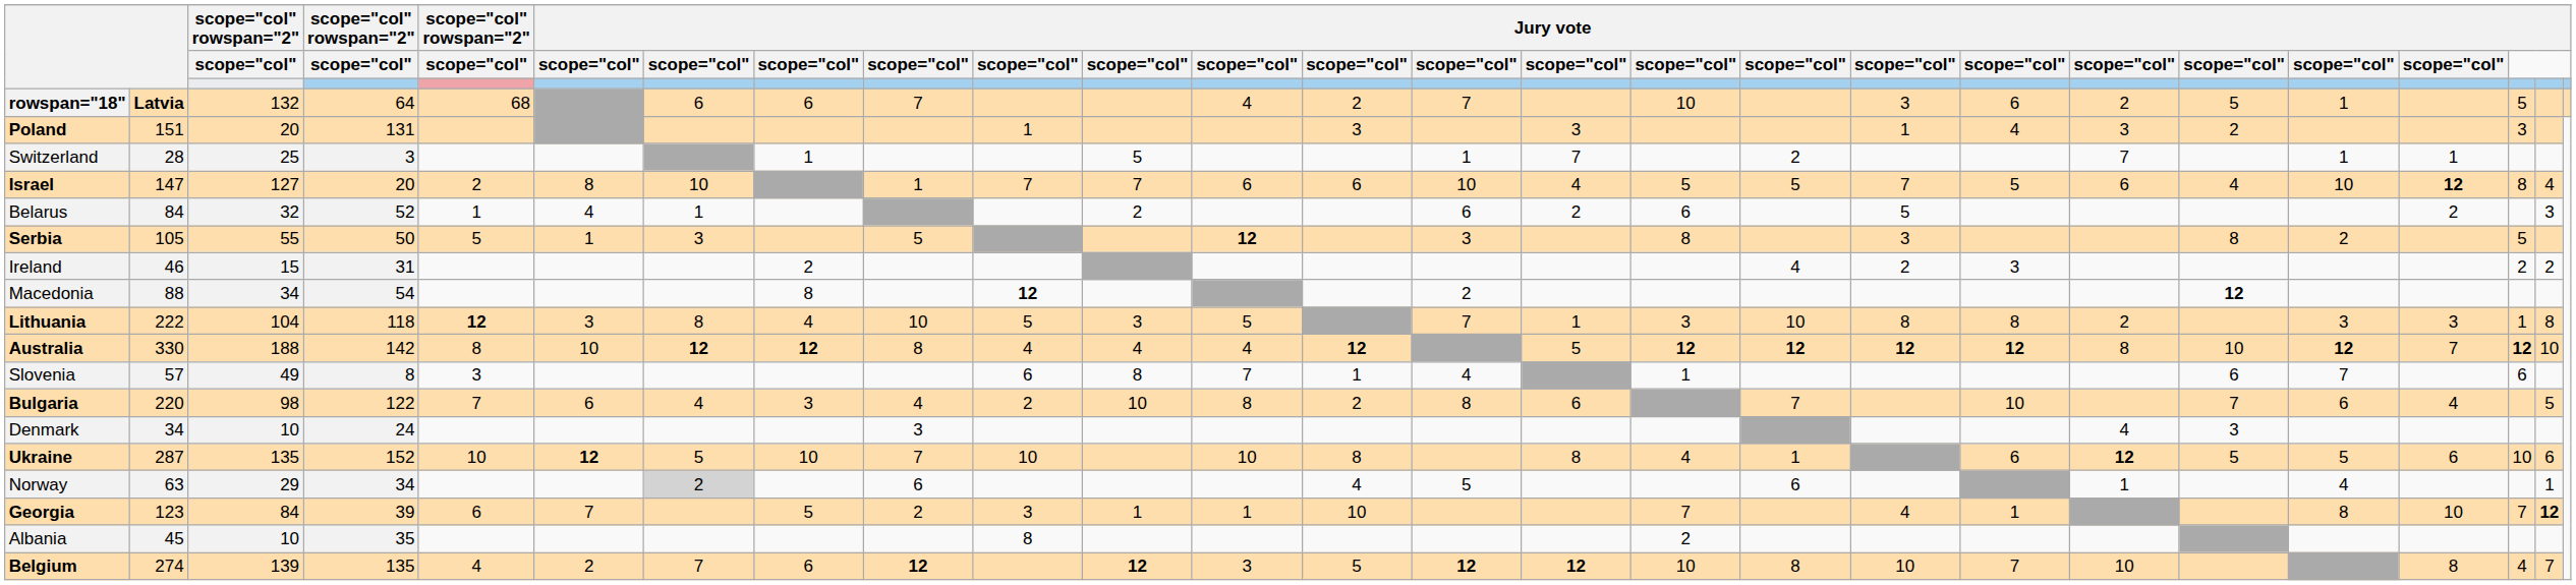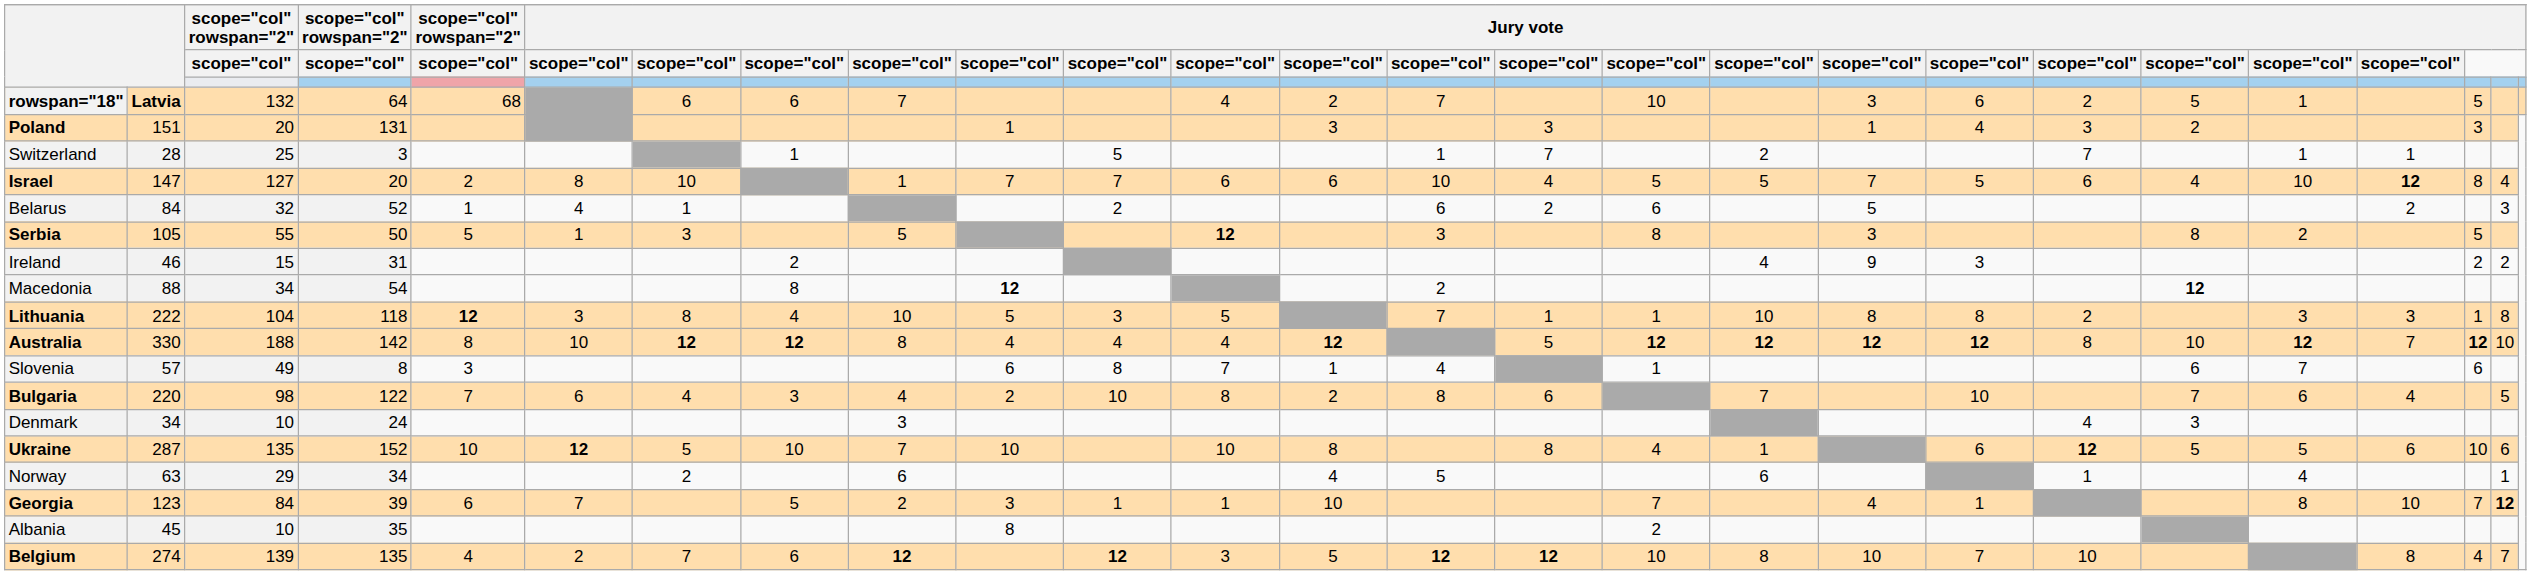Ireland | column 18: 2 -> 9
Lithuania | column 16: 3 -> 1
Norway | column 7: lightgrey background -> no background
